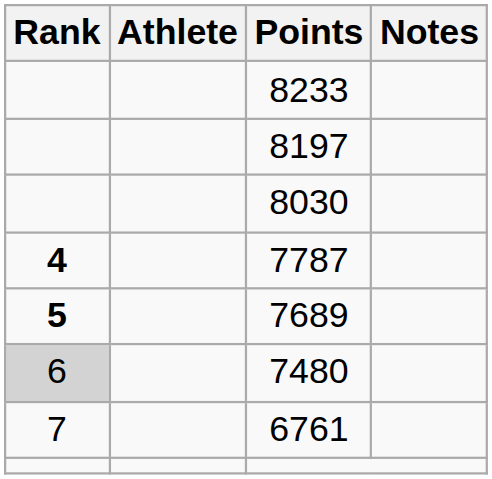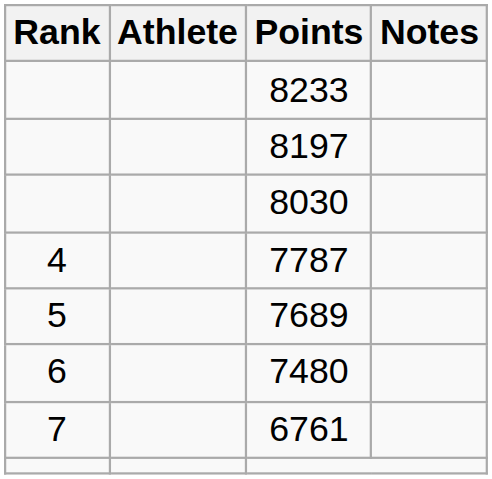7787 | Rank: bold -> normal
7689 | Rank: bold -> normal
7480 | Rank: lightgrey background -> no background
